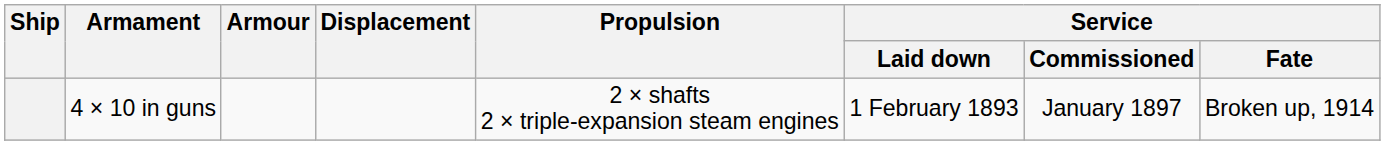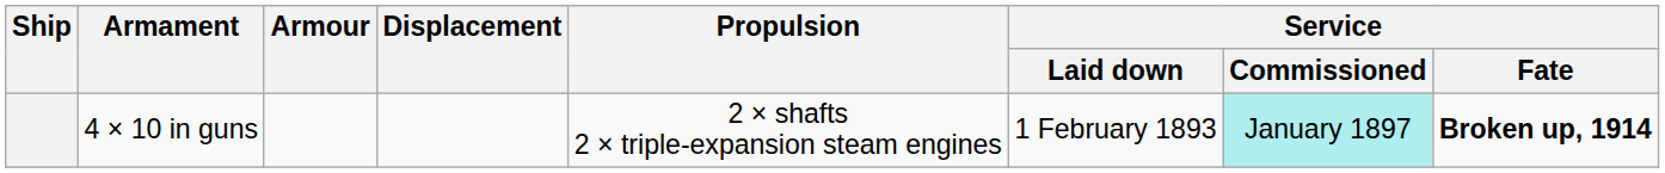4 × 10 in guns | Service / Commissioned: no background -> paleturquoise background
4 × 10 in guns | Service / Fate: normal -> bold
